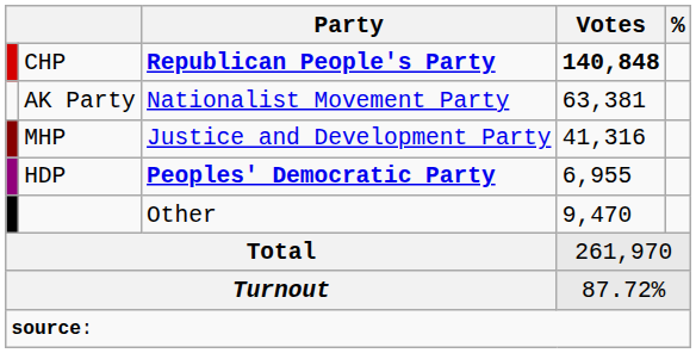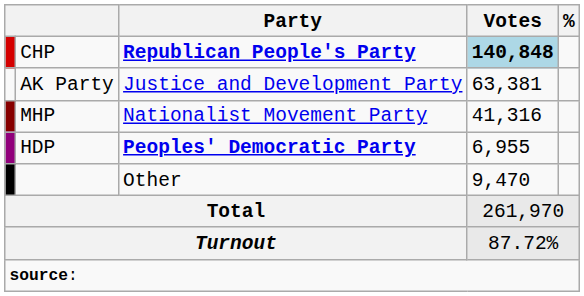CHP | Votes: no background -> lightblue background
AK Party | Party: Nationalist Movement Party -> Justice and Development Party
MHP | Party: Justice and Development Party -> Nationalist Movement Party
